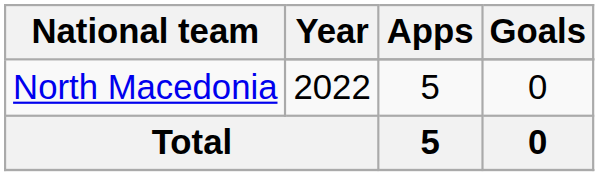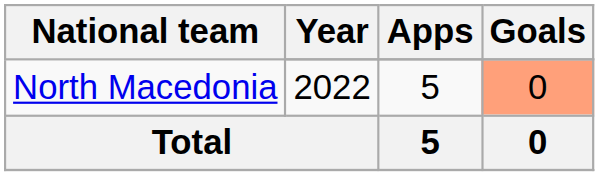2022 | Goals: no background -> lightsalmon background
